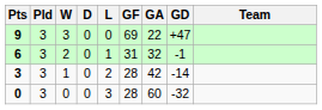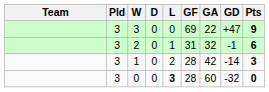columns swapped: Team <-> Pts
row 5 | L: normal -> bold
